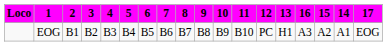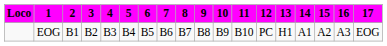columns swapped: 14 <-> 16
